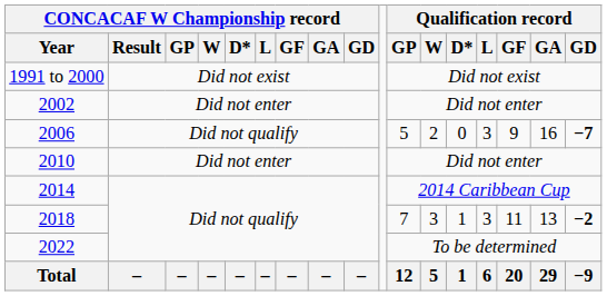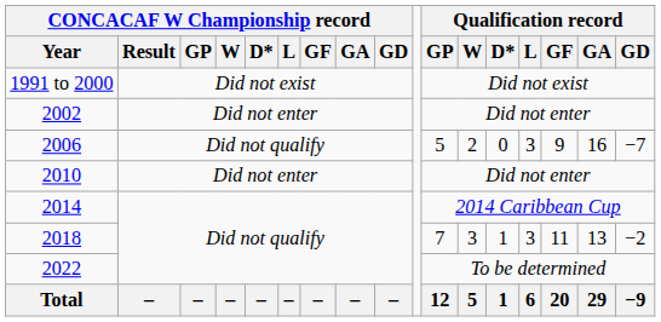2006 | Qualification record / GD: bold -> normal
2018 | Qualification record / GD: bold -> normal
